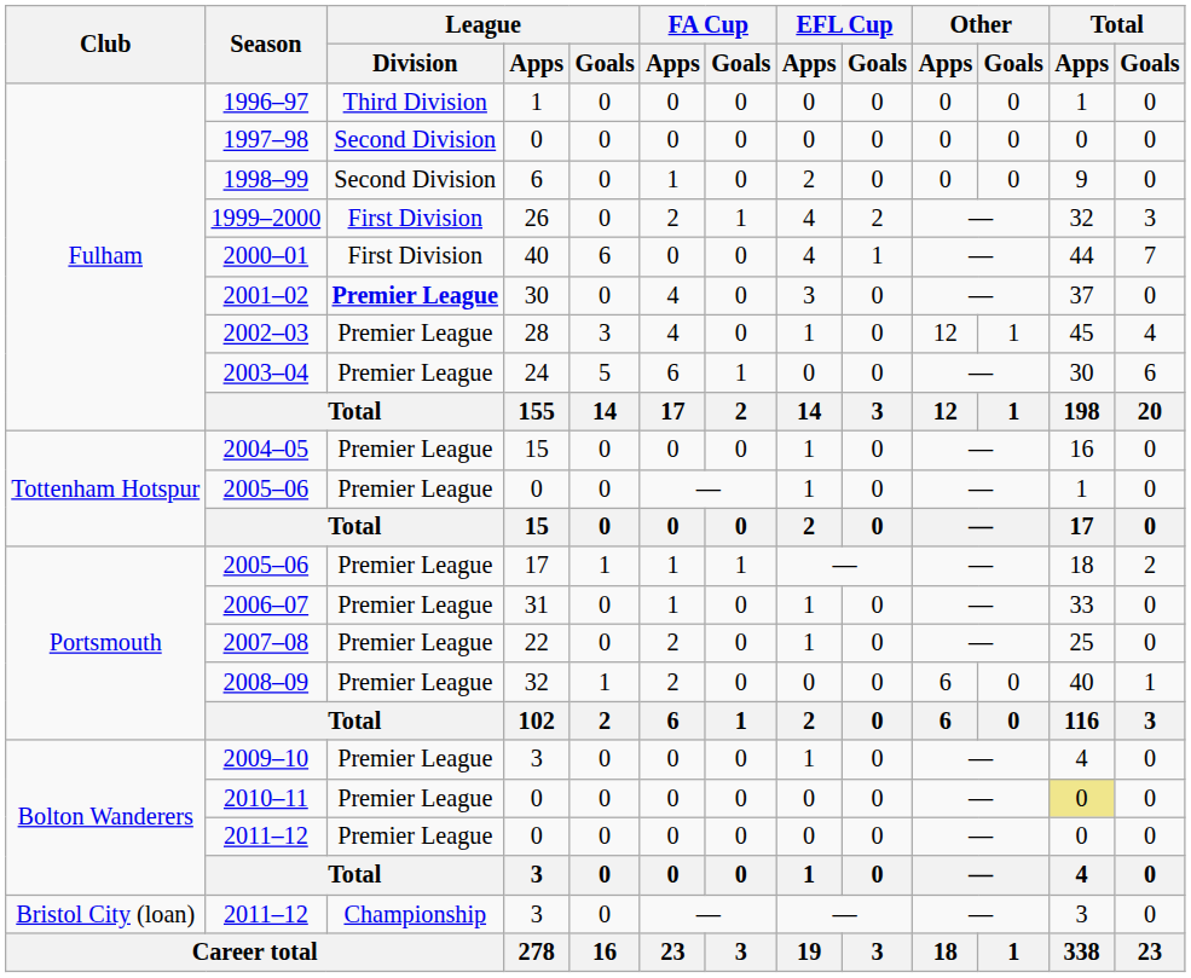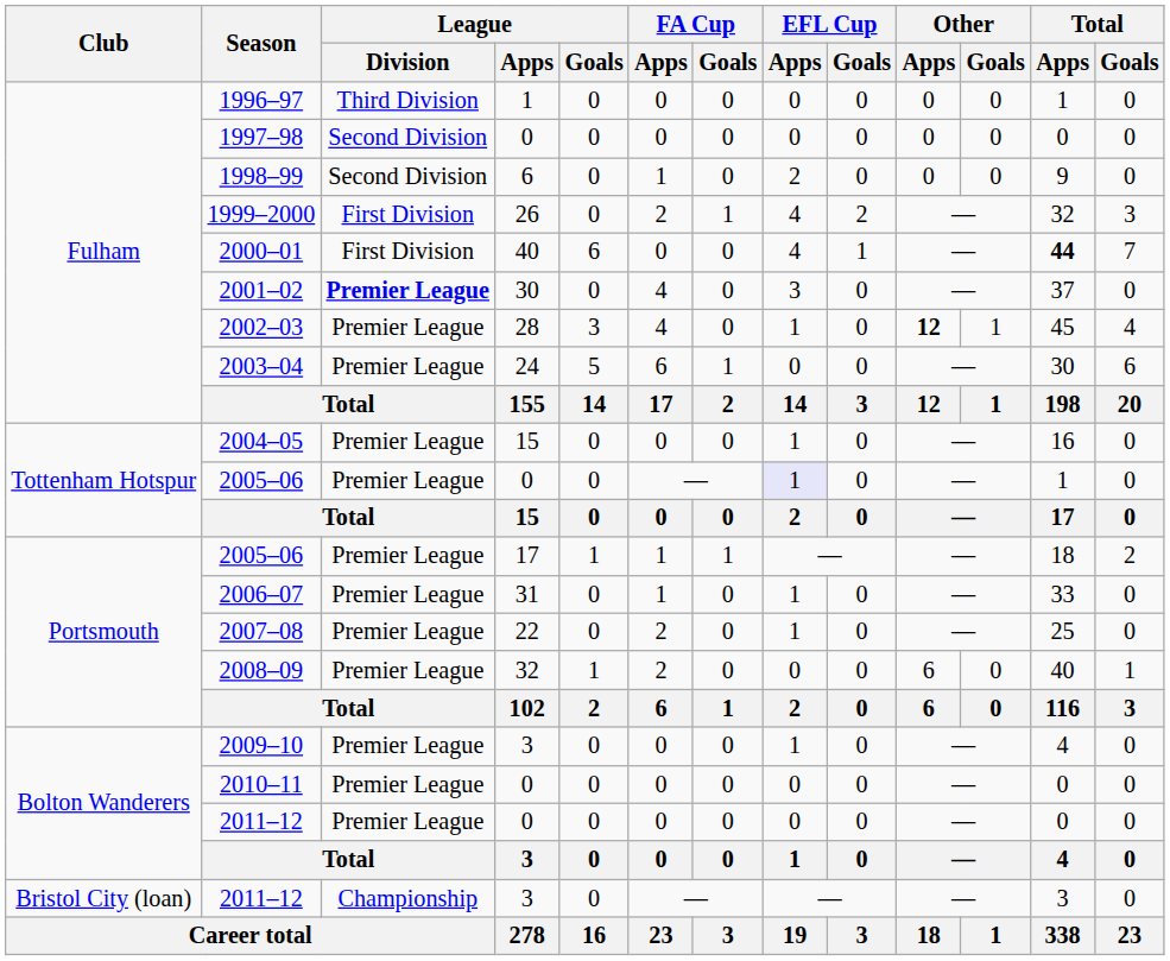2000–01 | Total / Apps: normal -> bold
2002–03 | Other / Apps: normal -> bold
2005–06 / 0 | EFL Cup / Apps: no background -> lavender background
2010–11 | Total / Apps: khaki background -> no background
